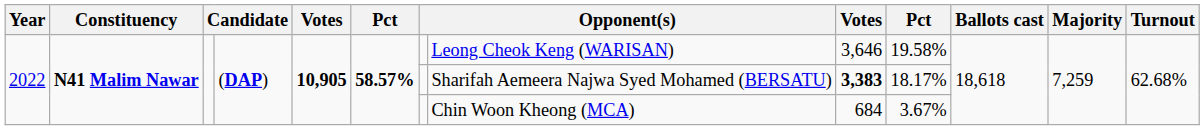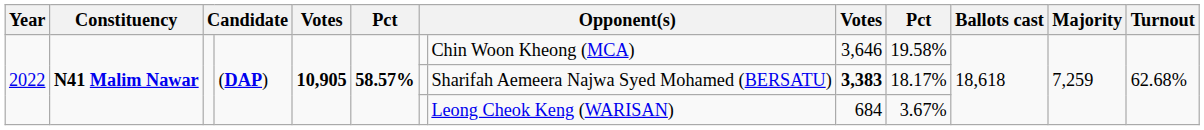row 2 | column 8: Leong Cheok Keng (WARISAN) -> Chin Woon Kheong (MCA)
row 4 | column 8: Chin Woon Kheong (MCA) -> Leong Cheok Keng (WARISAN)
